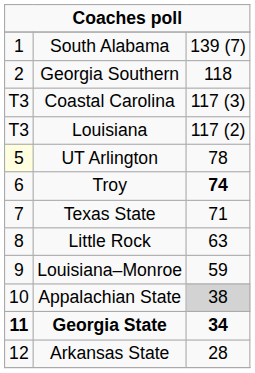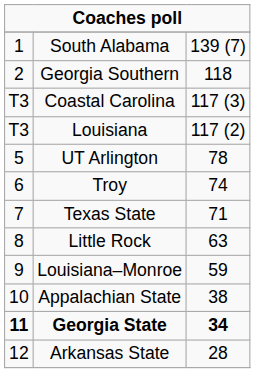UT Arlington | column 1: lightyellow background -> no background
Troy | column 3: bold -> normal
Appalachian State | column 3: lightgrey background -> no background
